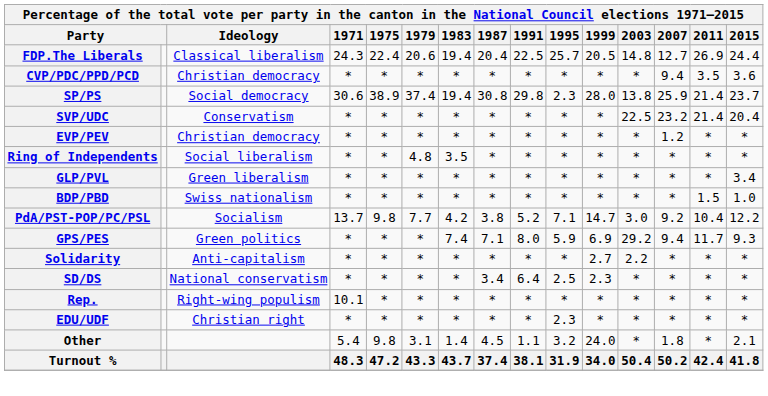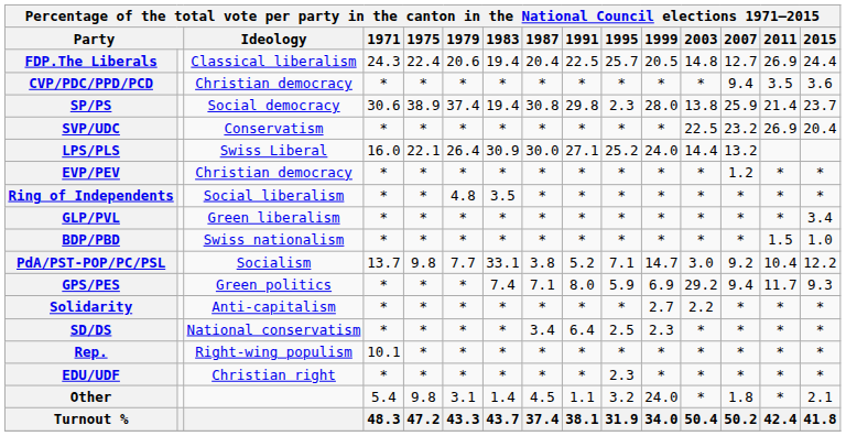SVP/UDC | 2011: 21.4 -> 26.9
+ row: LPS/PLS | Swiss Liberal | 16.0 | 22.1 | 26.4 | 30.9 | 30.0 | 27.1 | 25.2 | 24.0 | 14.4 | 13.2
PdA/PST-POP/PC/PSL | 1983: 4.2 -> 33.1
